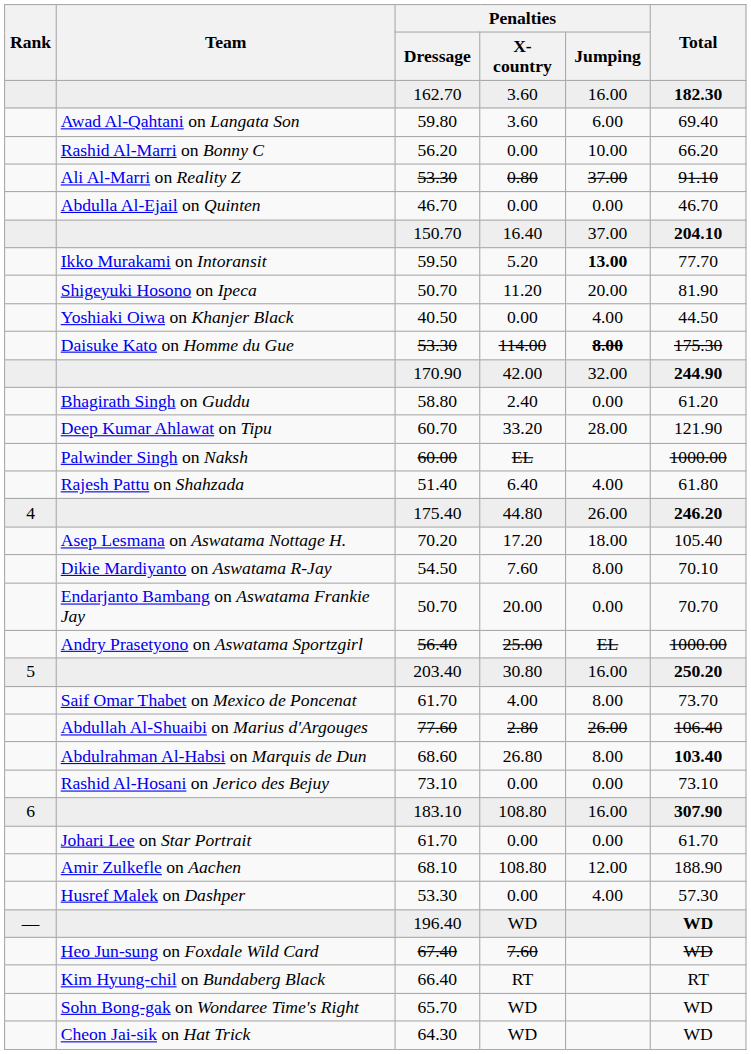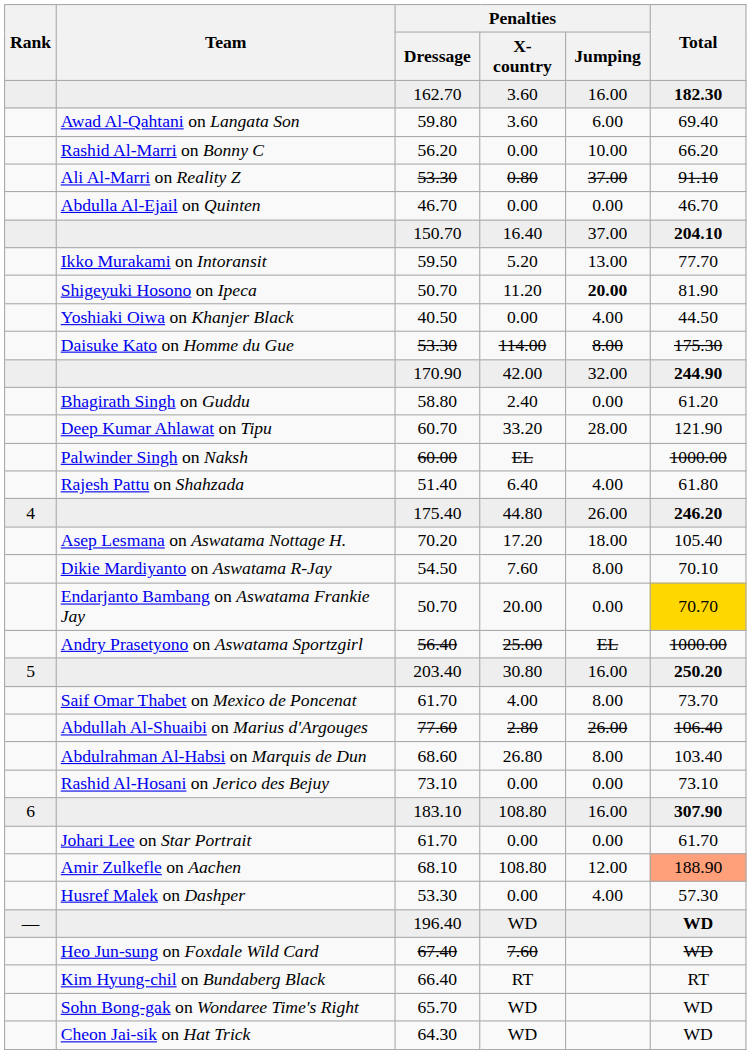59.50 | Penalties / Jumping: bold -> normal
Shigeyuki Hosono on Ipeca / 50.70 | Penalties / Jumping: normal -> bold
Daisuke Kato on Homme du Gue / 53.30 | Penalties / Jumping: bold -> normal
Endarjanto Bambang on Aswatama Frankie Jay / 50.70 | Total: no background -> gold background
68.60 | Total: bold -> normal
68.10 | Total: no background -> lightsalmon background
